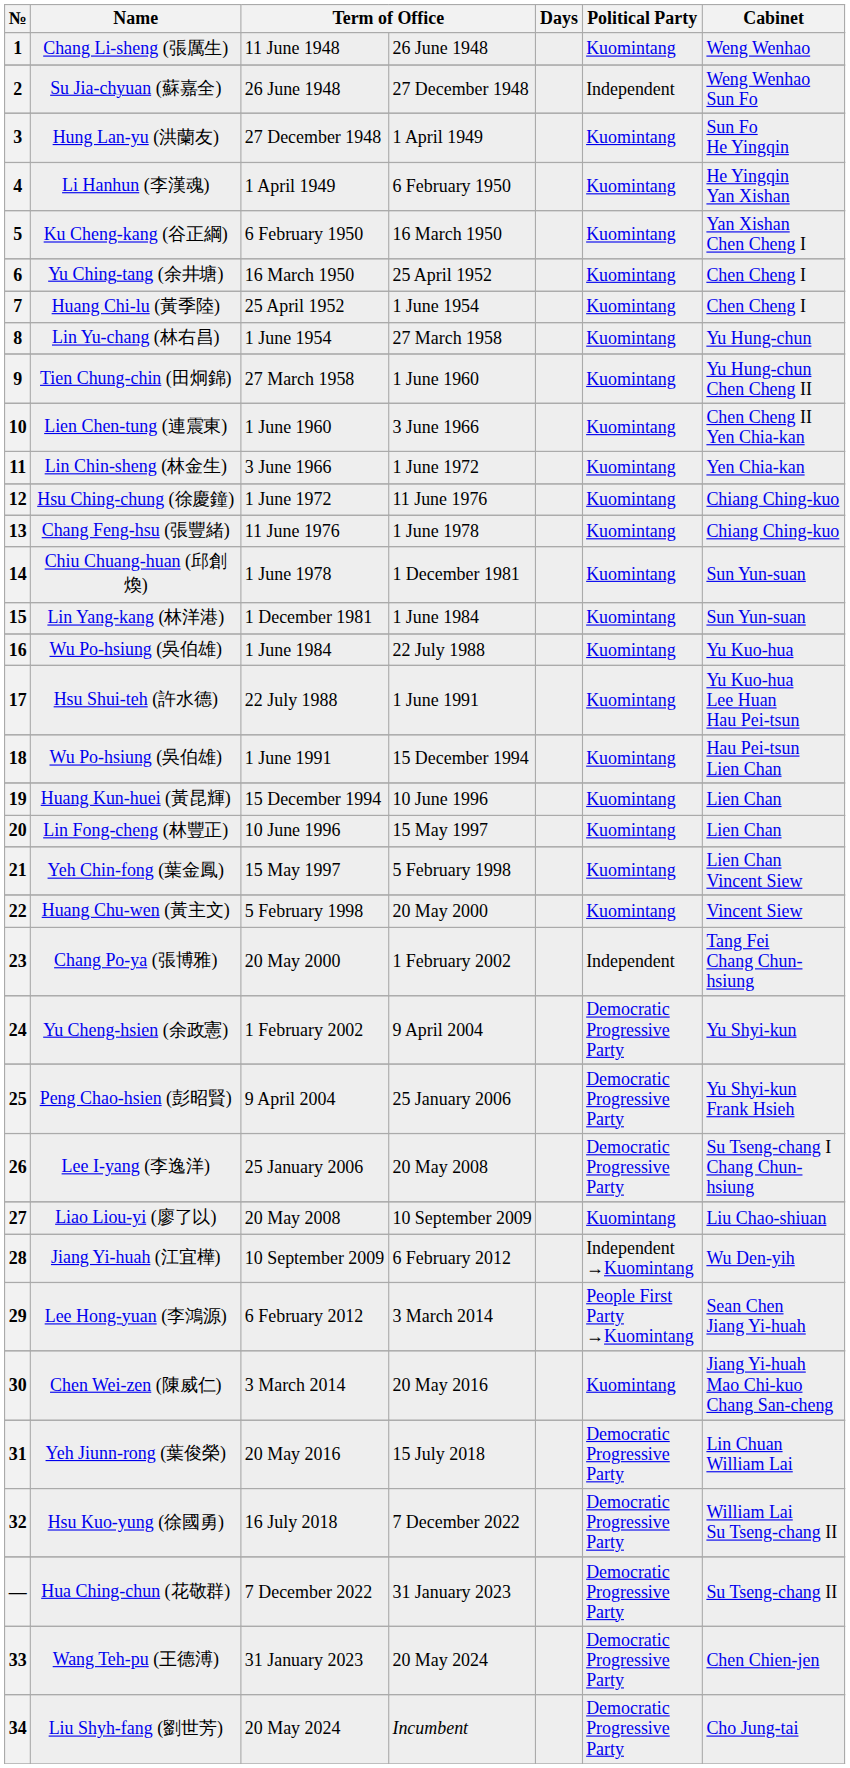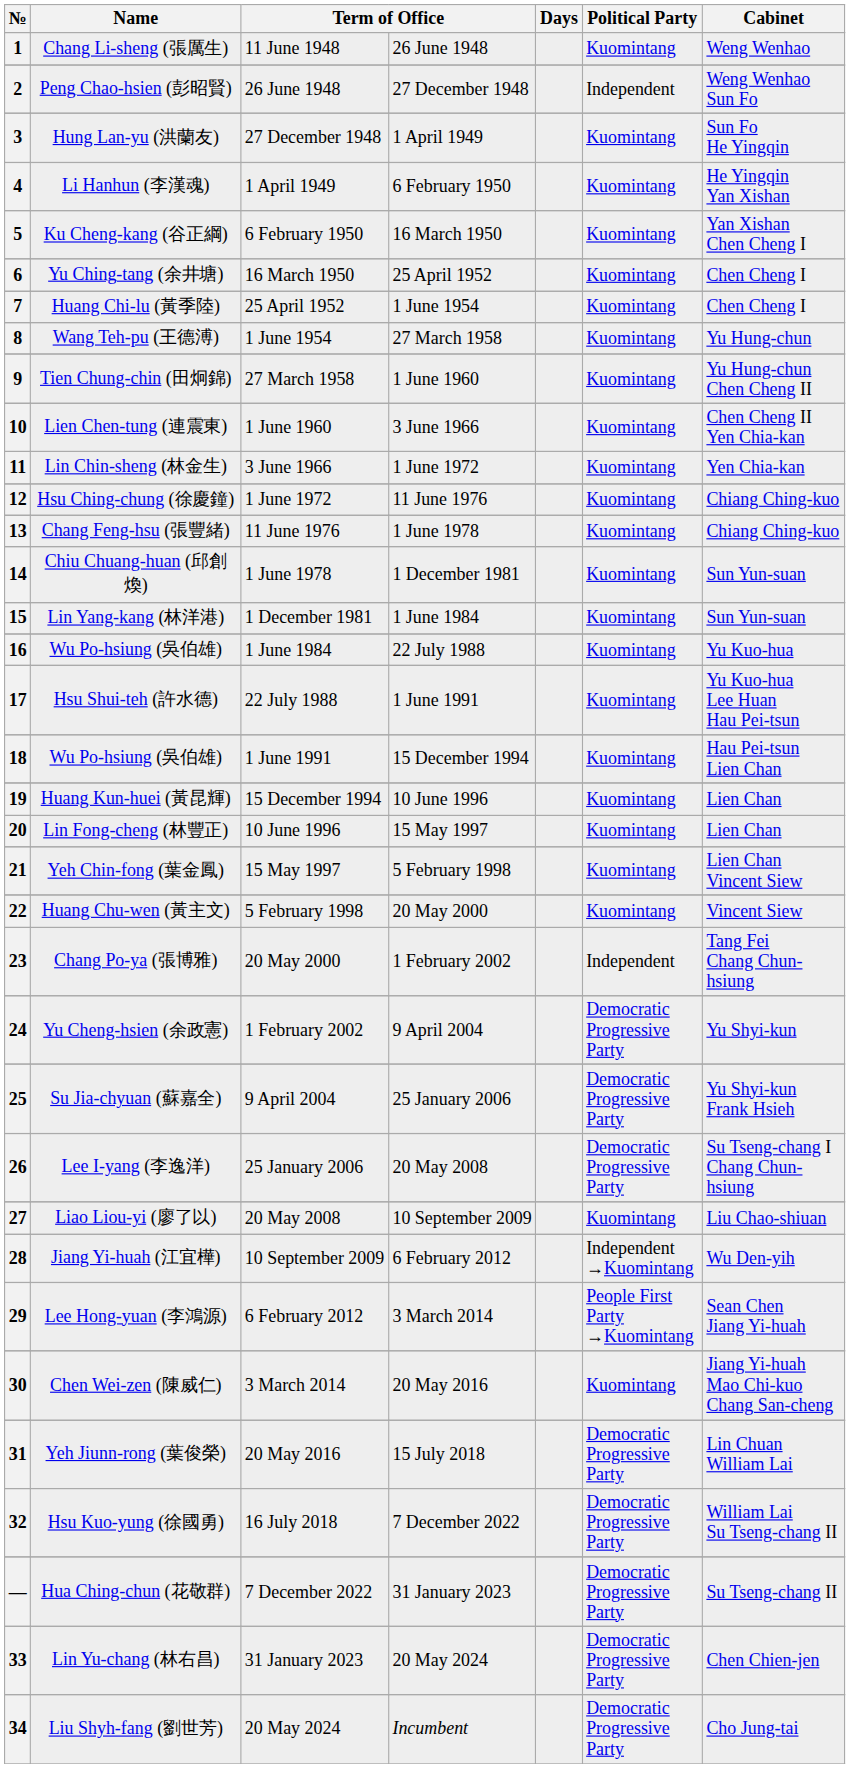2 | Name: Su Jia-chyuan (蘇嘉全) -> Peng Chao-hsien (彭昭賢)
8 | Name: Lin Yu-chang (林右昌) -> Wang Teh-pu (王德溥)
25 | Name: Peng Chao-hsien (彭昭賢) -> Su Jia-chyuan (蘇嘉全)
33 | Name: Wang Teh-pu (王德溥) -> Lin Yu-chang (林右昌)
